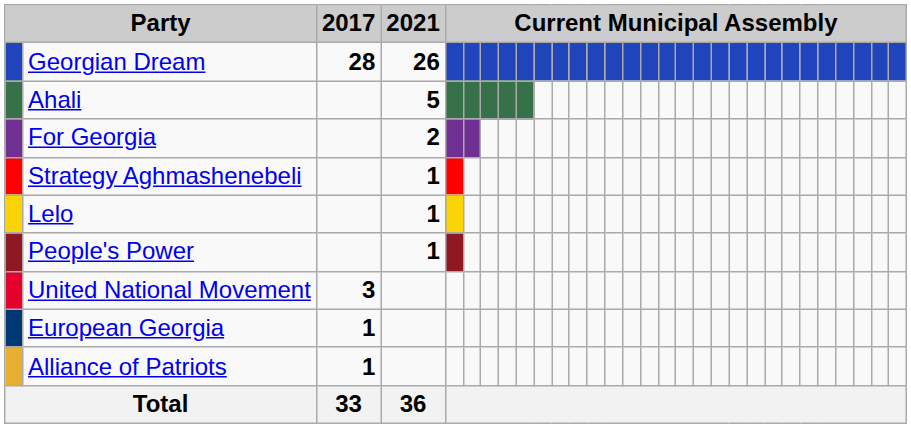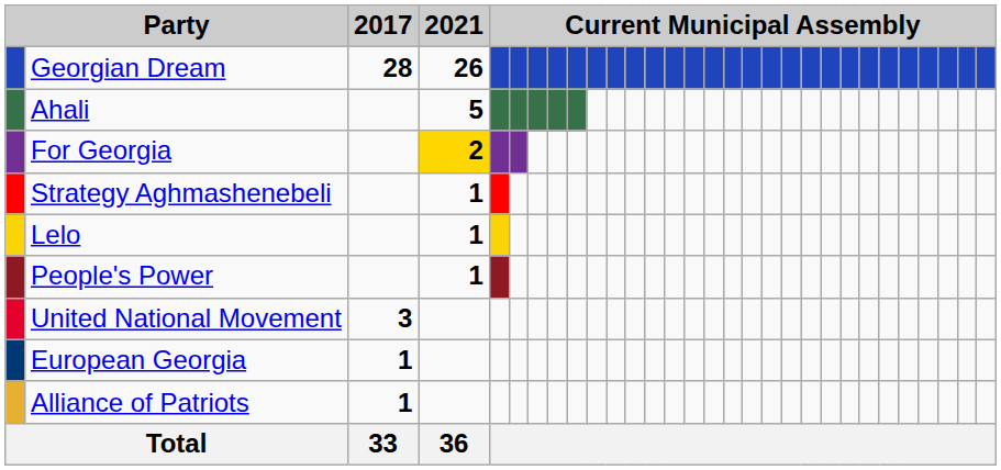For Georgia | 2021: no background -> gold background
